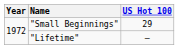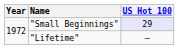"Small Beginnings" | US Hot 100: no background -> lavender background
